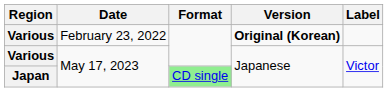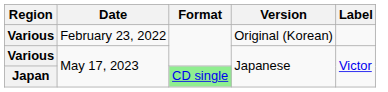Various / February 23, 2022 | Version: bold -> normal
